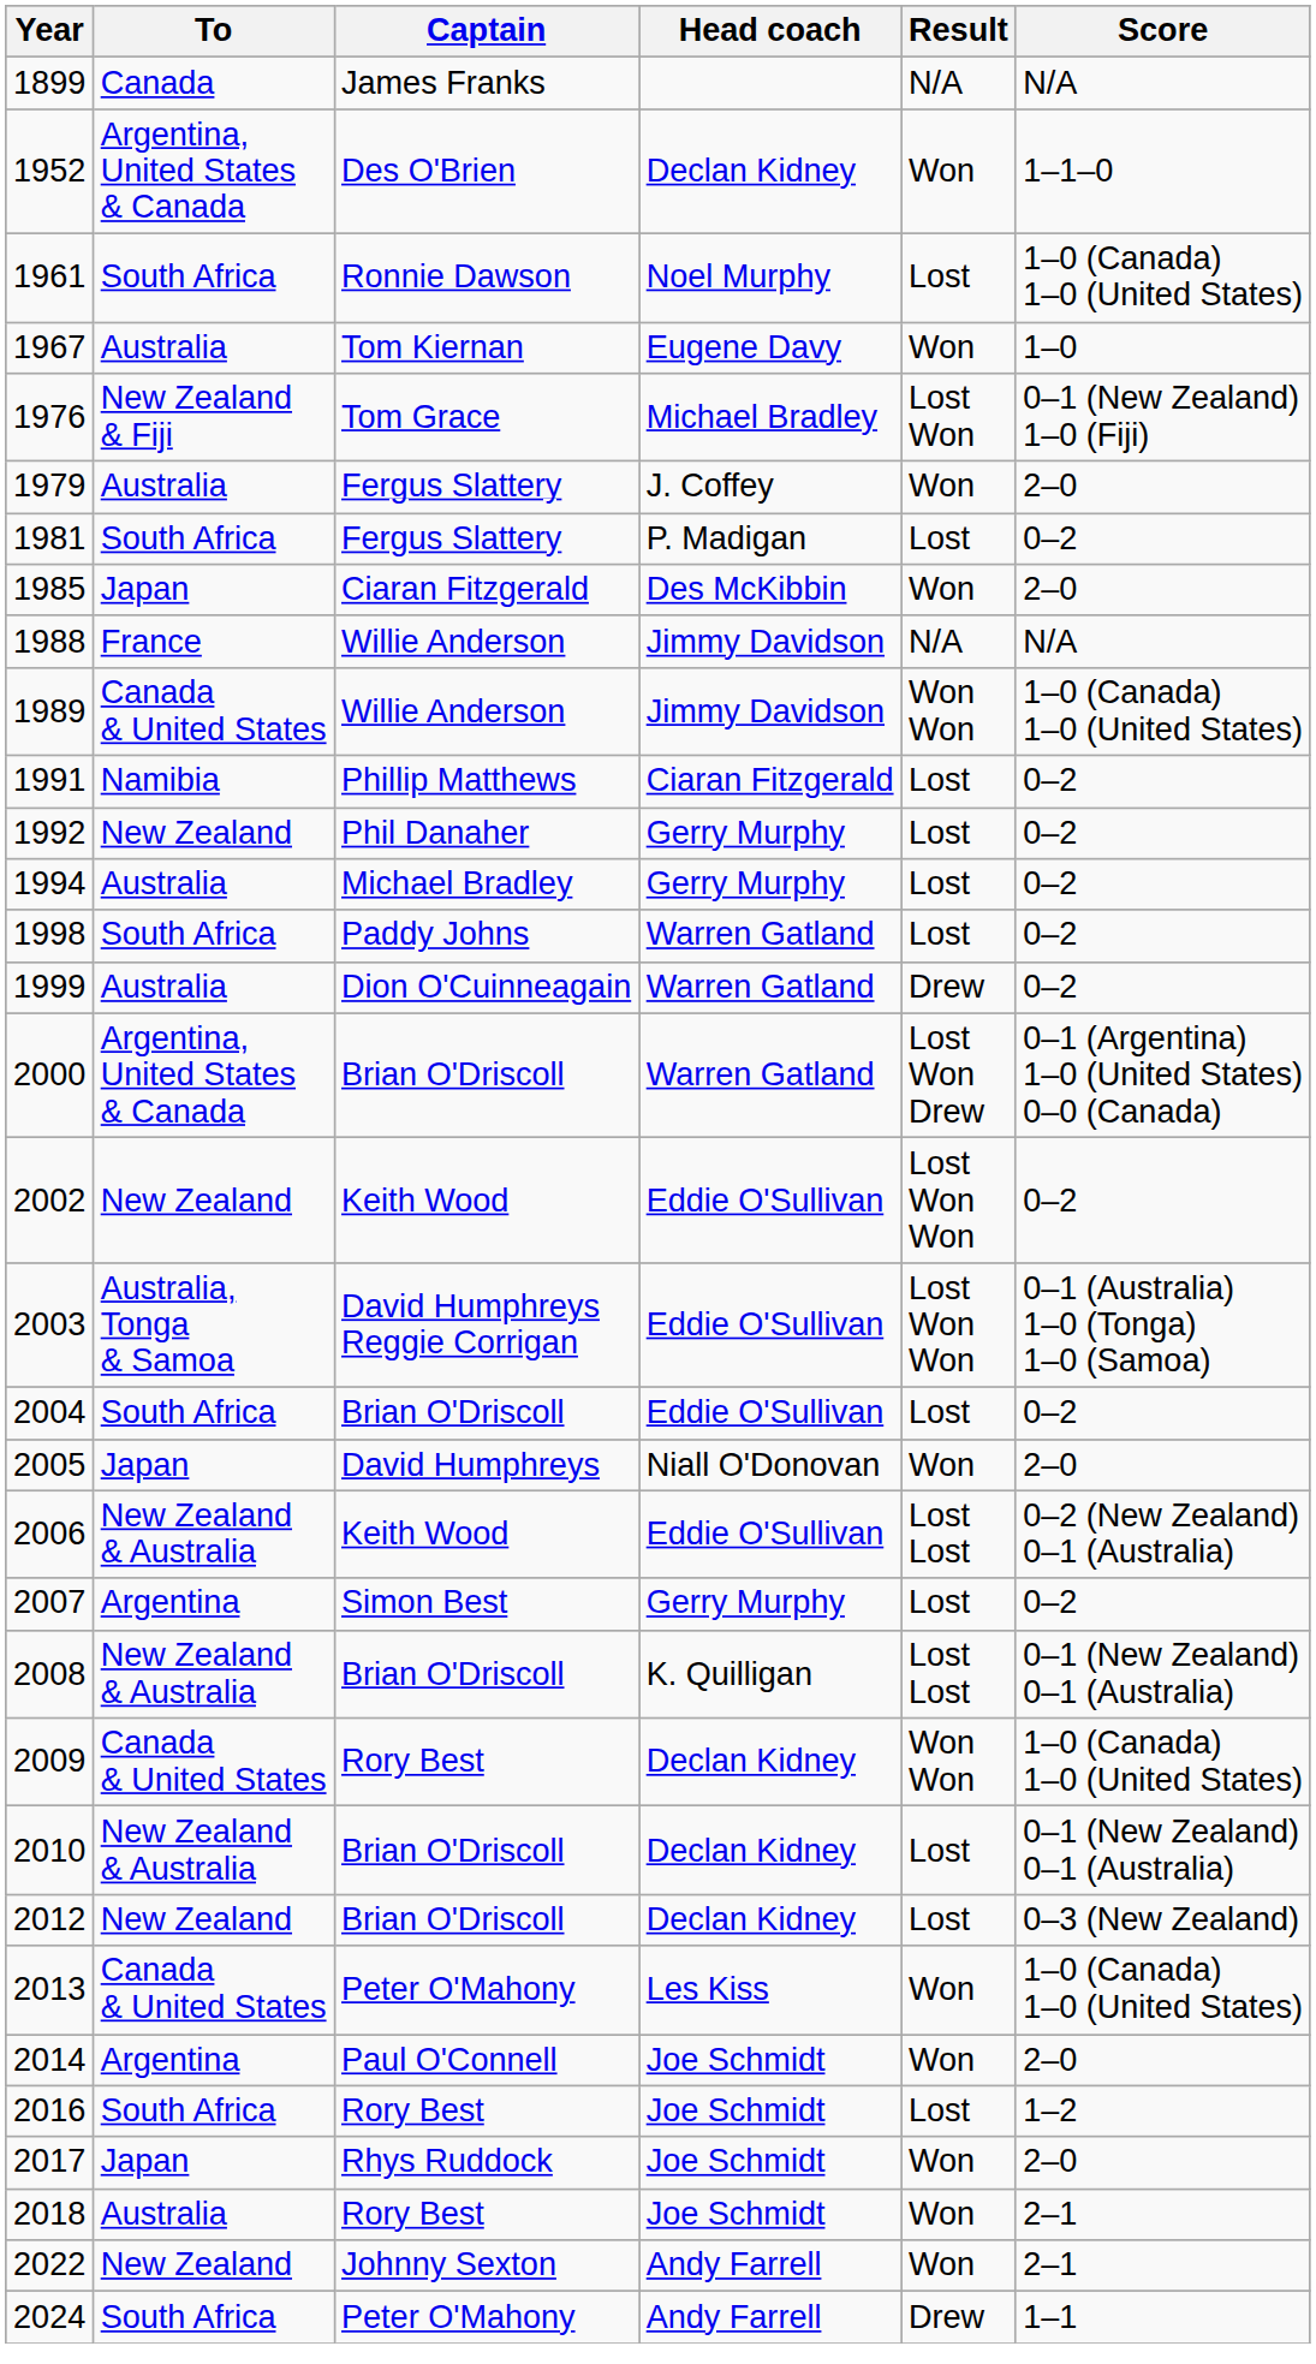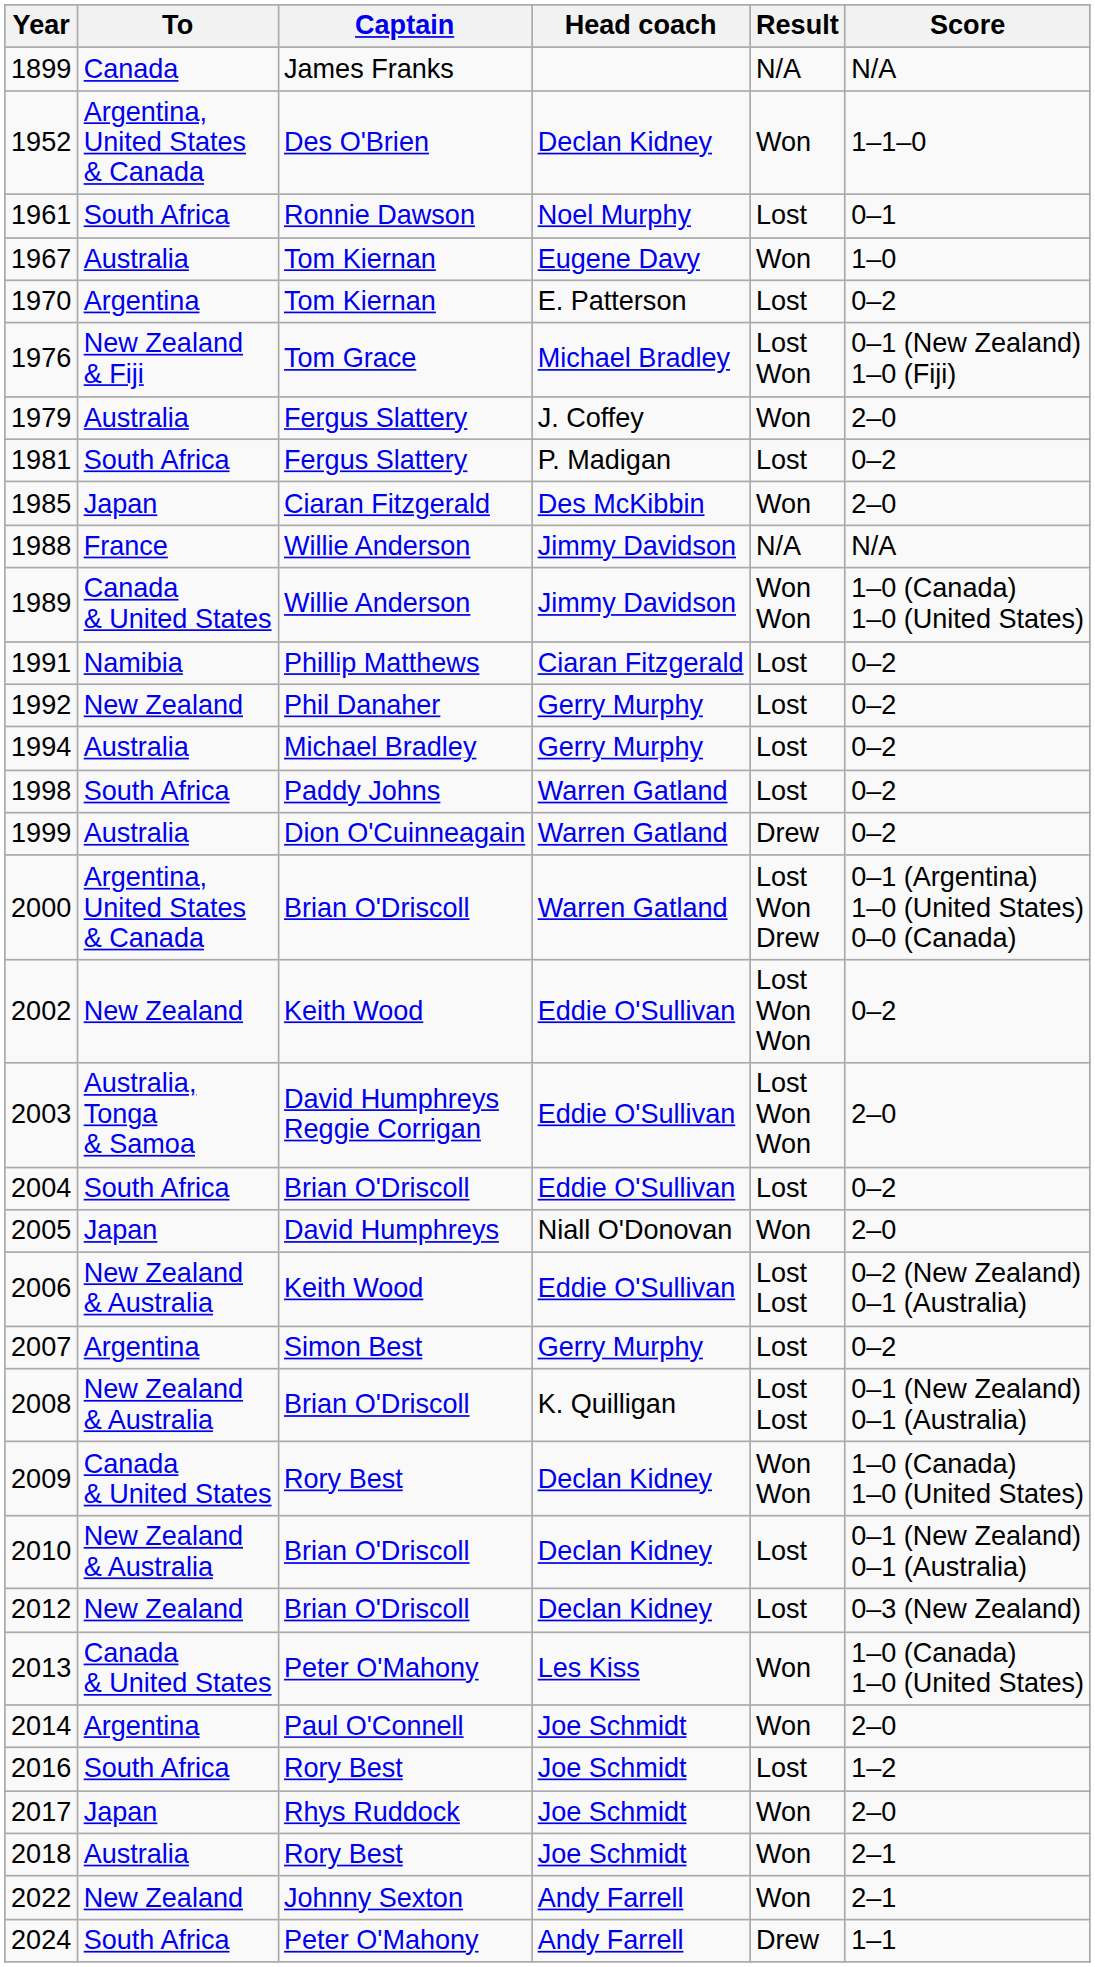1961 | Score: 1–0 (Canada) 1–0 (United States) -> 0–1
+ row: 1970 | Argentina | Tom Kiernan | E. Patterson | Lost | 0–2
2003 | Score: 0–1 (Australia) 1–0 (Tonga) 1–0 (Samoa) -> 2–0
